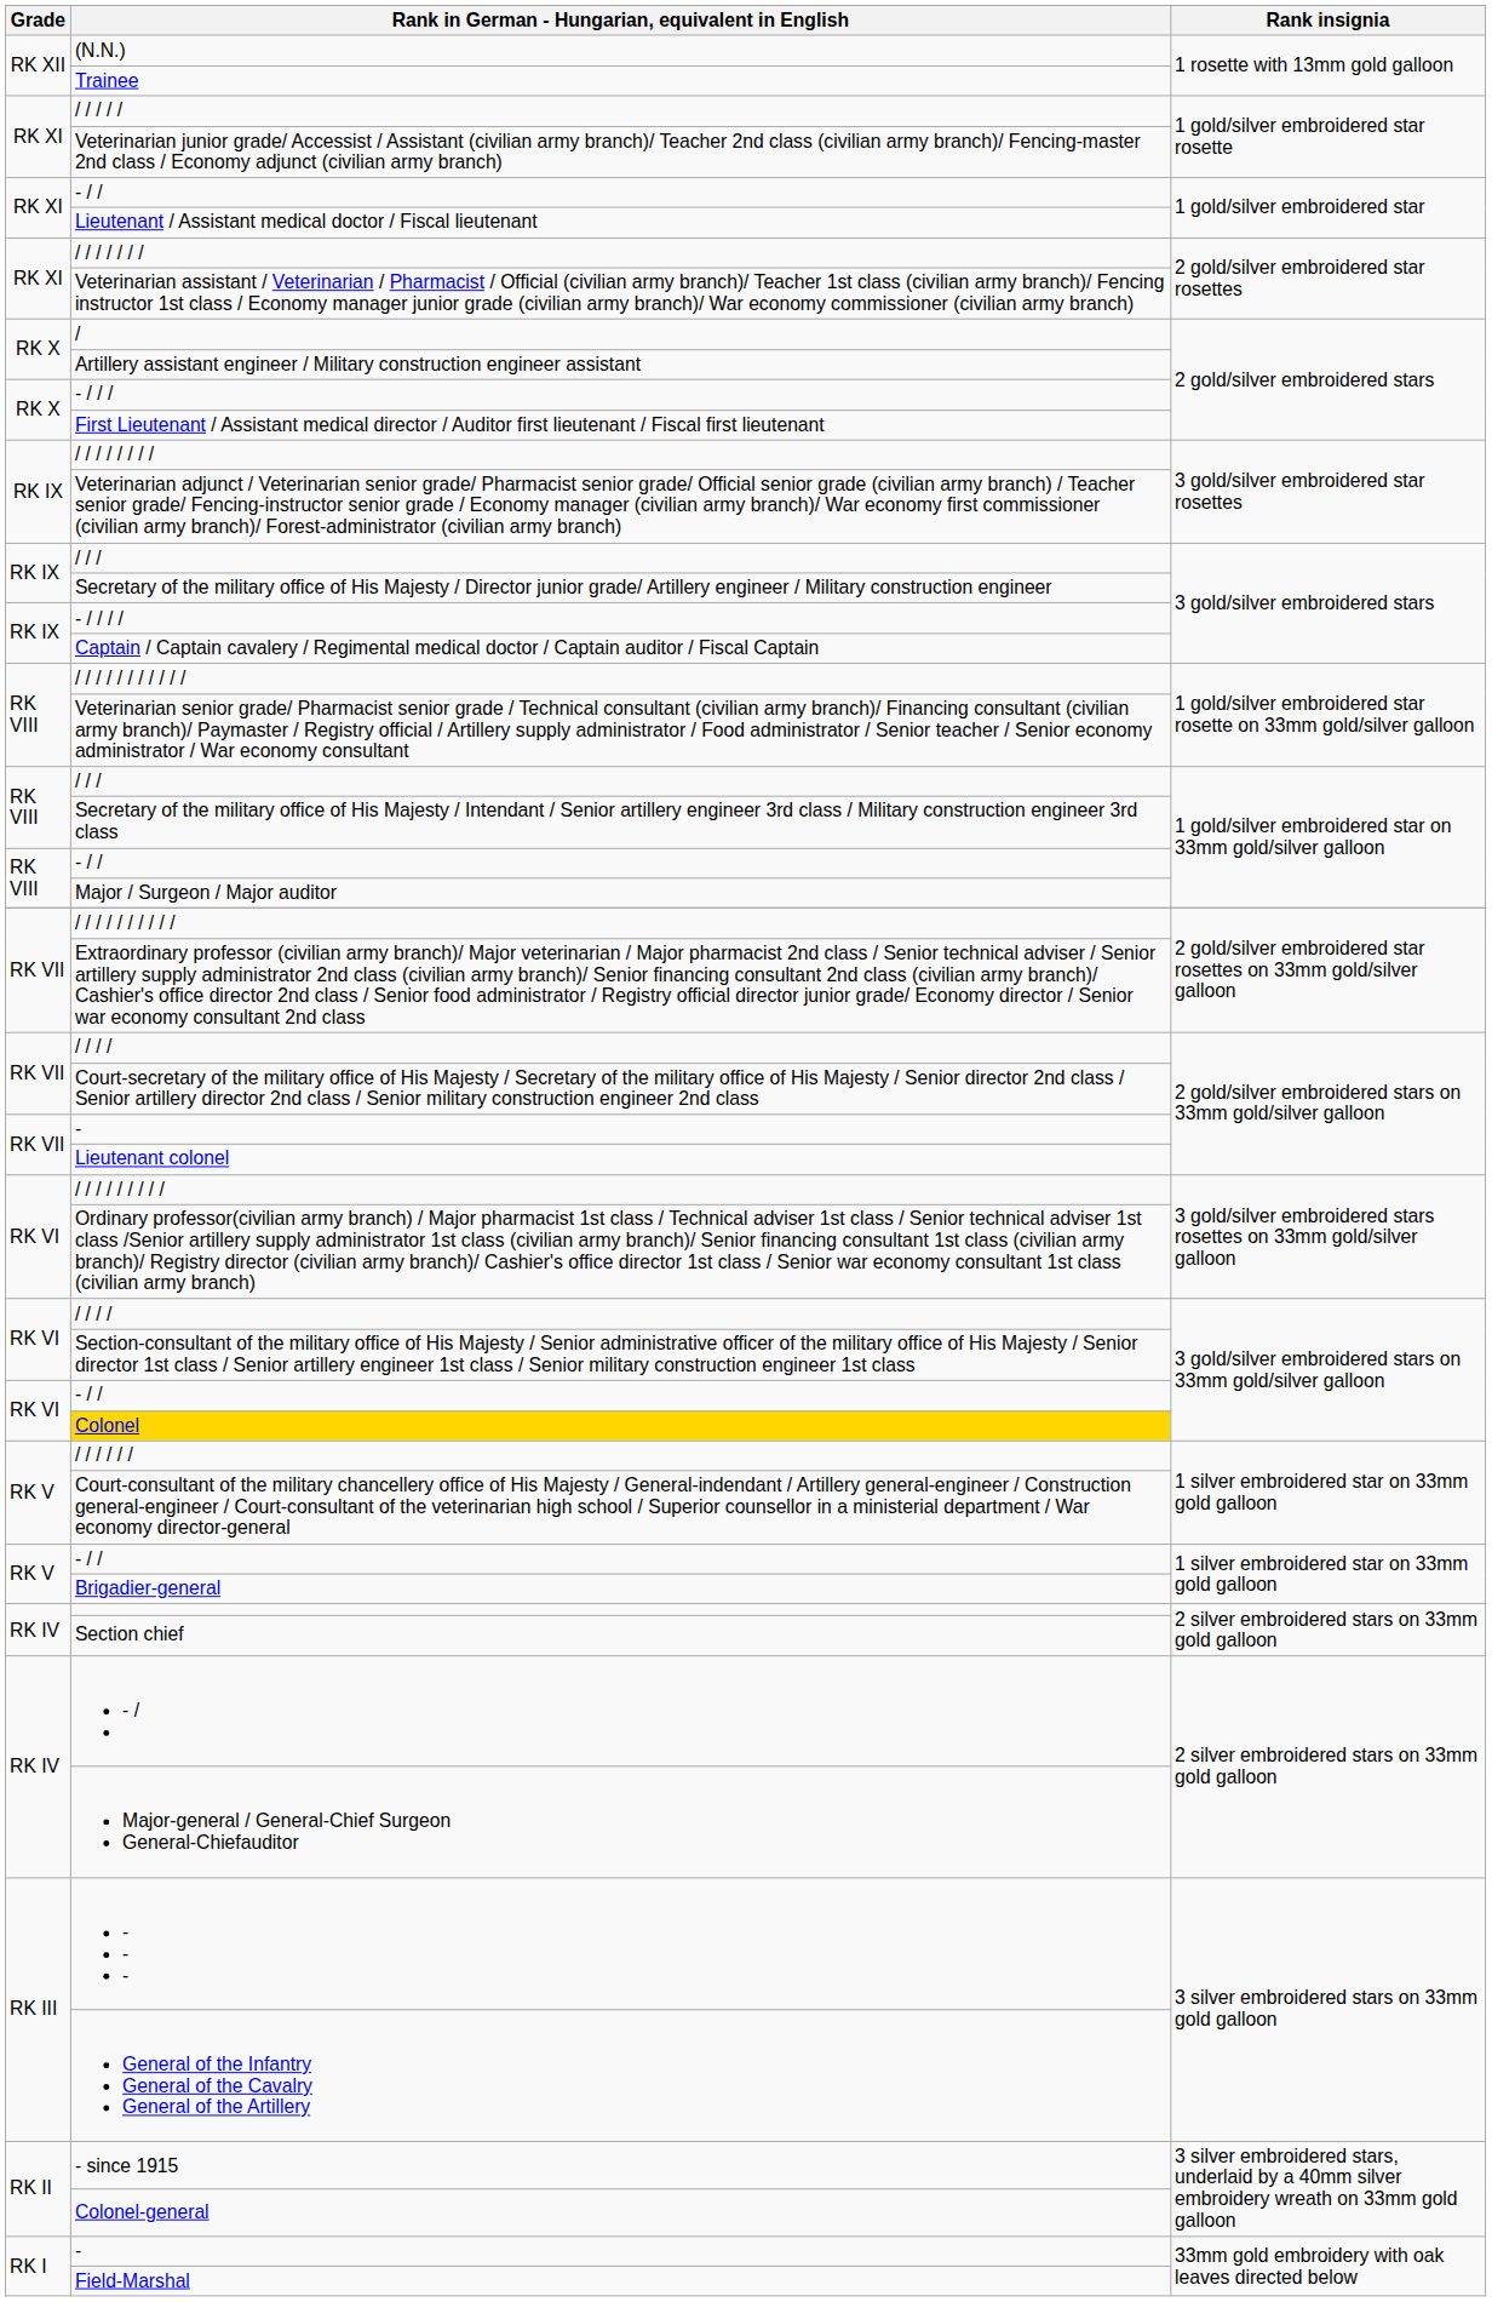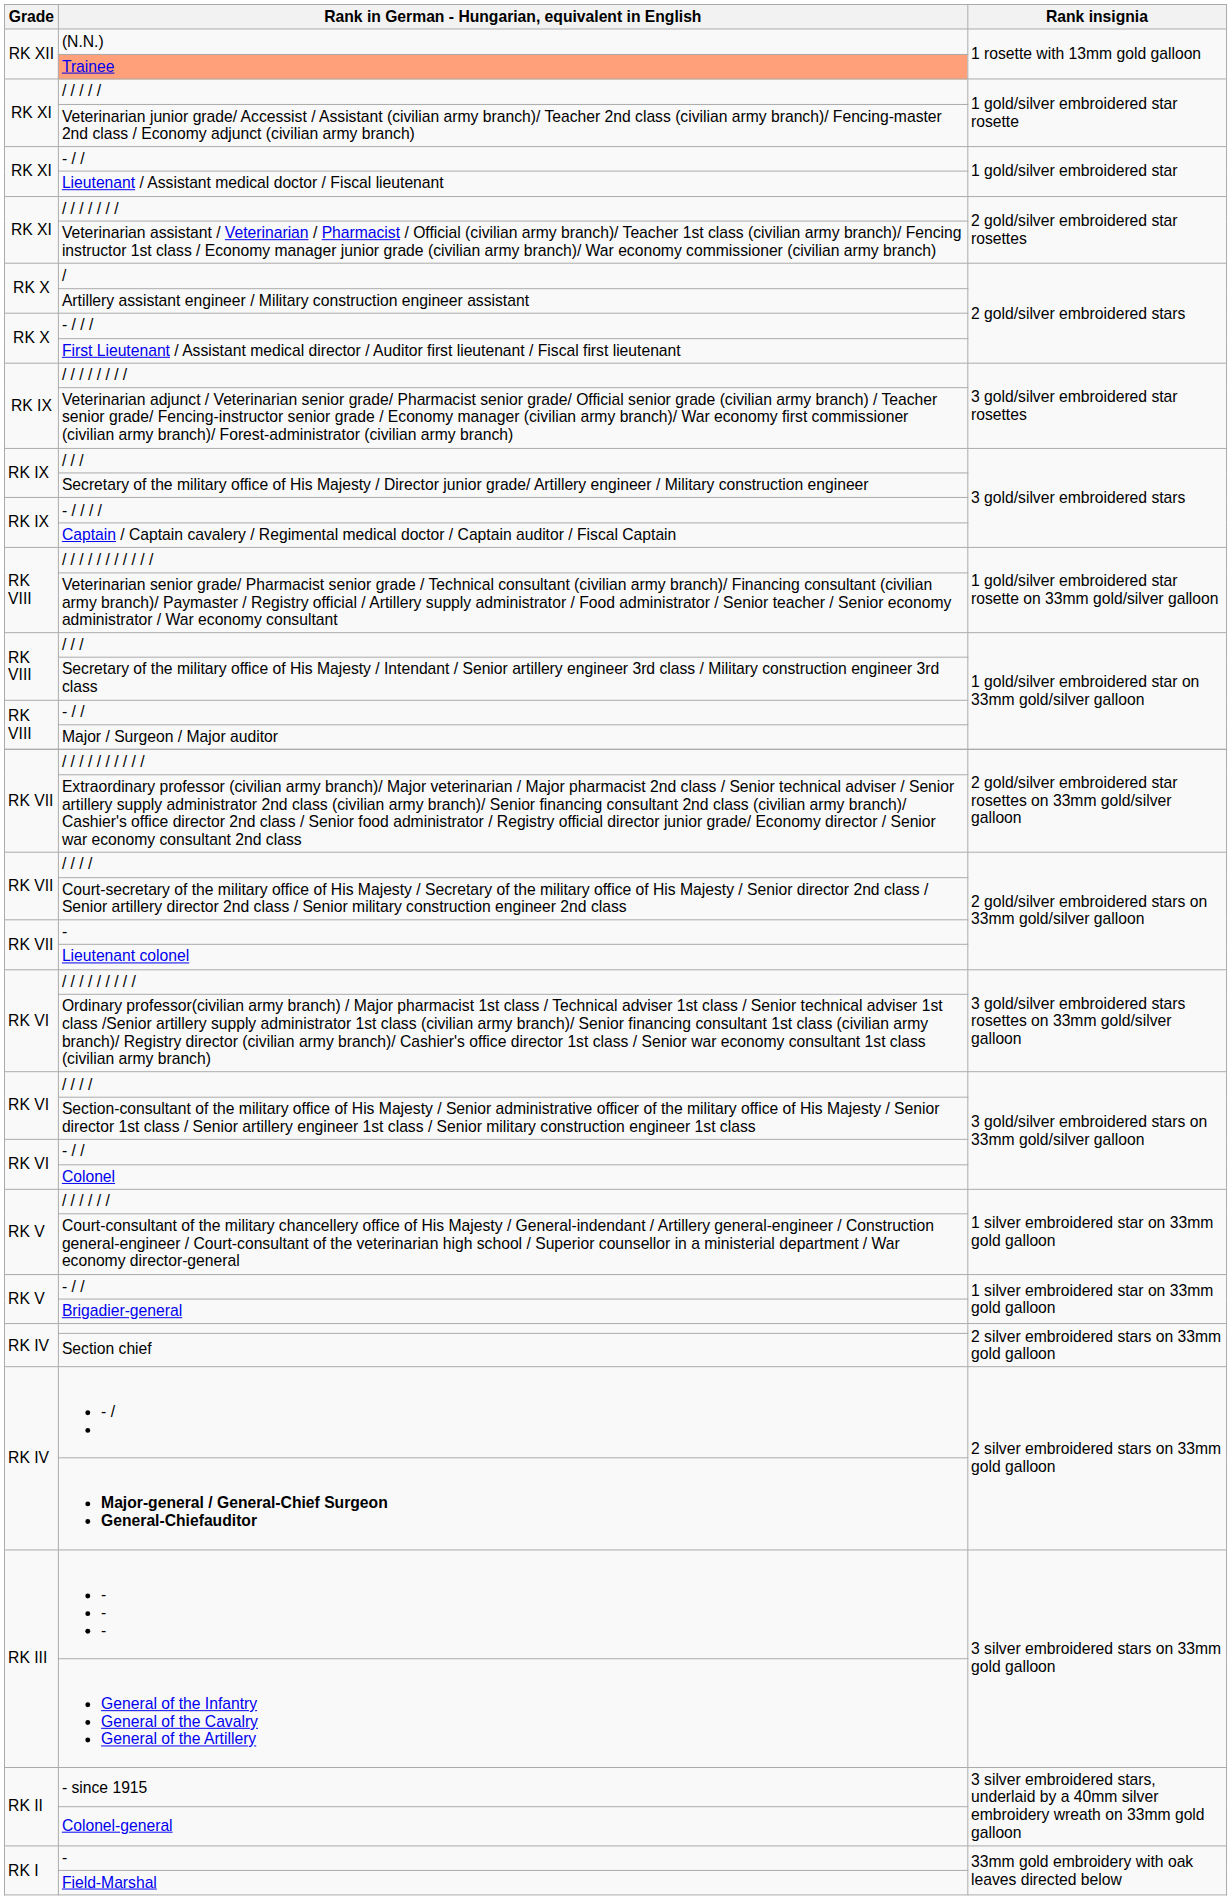Trainee | Rank in German - Hungarian, equivalent in English: no background -> lightsalmon background
Colonel | Rank in German - Hungarian, equivalent in English: gold background -> no background
Major-general / General-Chief Surgeon General-Chiefauditor | Rank in German - Hungarian, equivalent in English: normal -> bold
